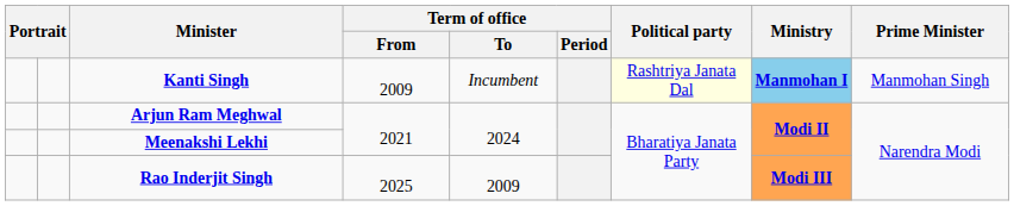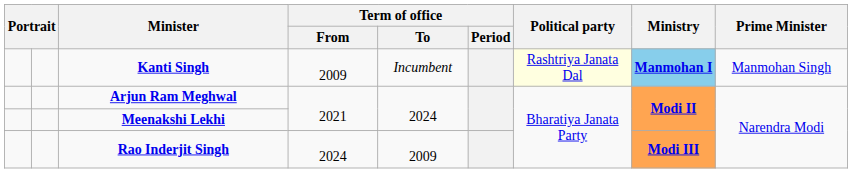Rao Inderjit Singh | Term of office / From: 2025 -> 2024
